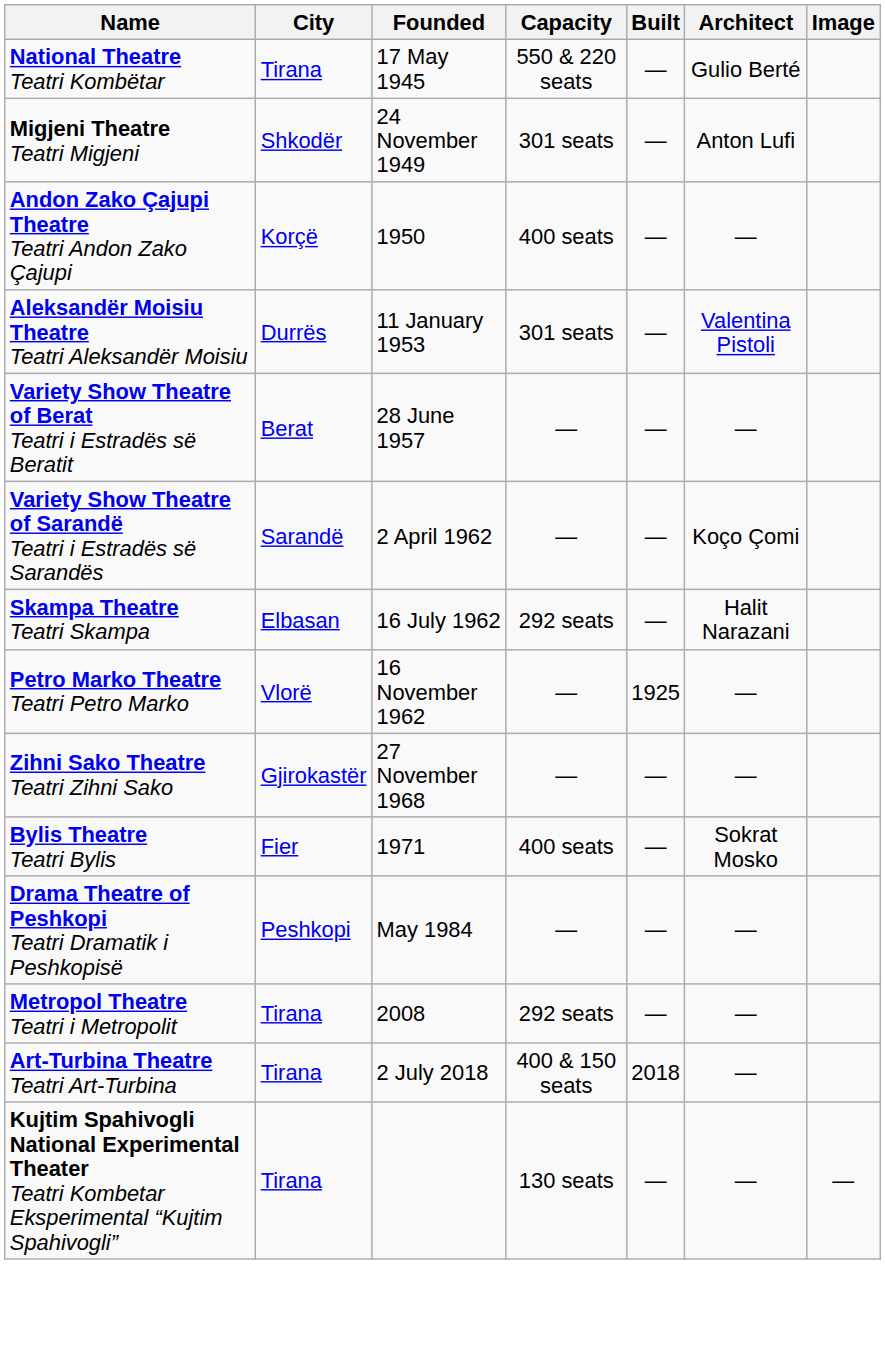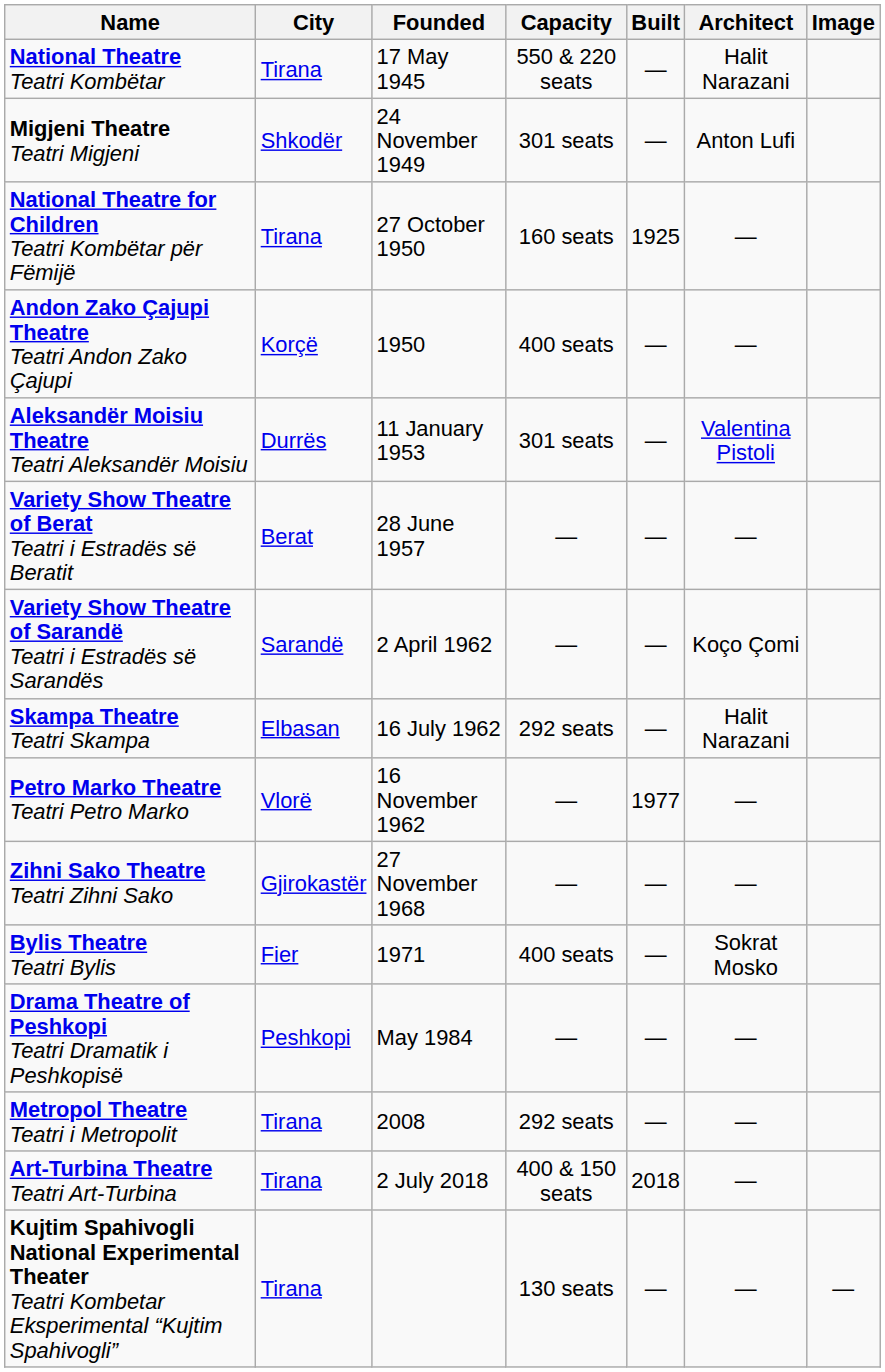National Theatre Teatri Kombëtar | Architect: Gulio Berté -> Halit Narazani
+ row: National Theatre for Children Teatri Kombëtar për Fëmijë | Tirana | 27 October 1950 | 160 seats | 1925 | —
Petro Marko Theatre Teatri Petro Marko | Built: 1925 -> 1977
